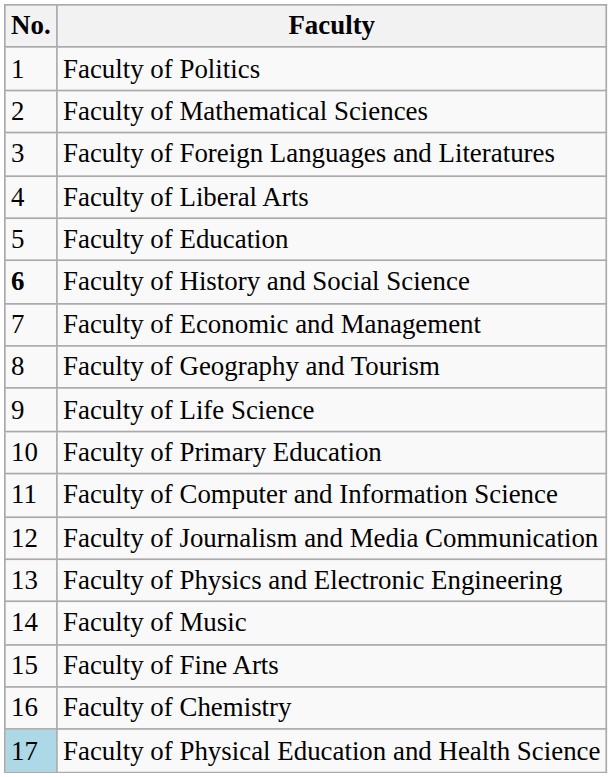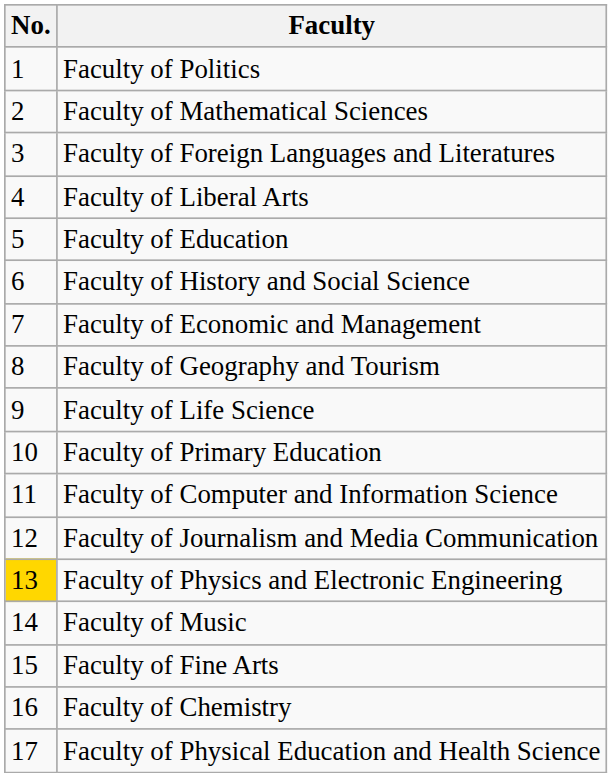Faculty of History and Social Science | No.: bold -> normal
Faculty of Physics and Electronic Engineering | No.: no background -> gold background
Faculty of Physical Education and Health Science | No.: lightblue background -> no background
